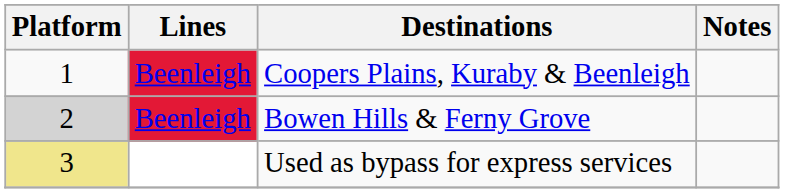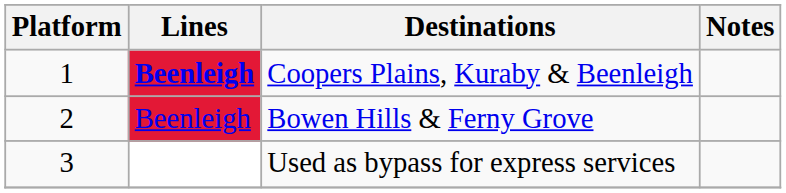Coopers Plains, Kuraby & Beenleigh | Lines: normal -> bold
Bowen Hills & Ferny Grove | Platform: lightgrey background -> no background
Used as bypass for express services | Platform: khaki background -> no background
